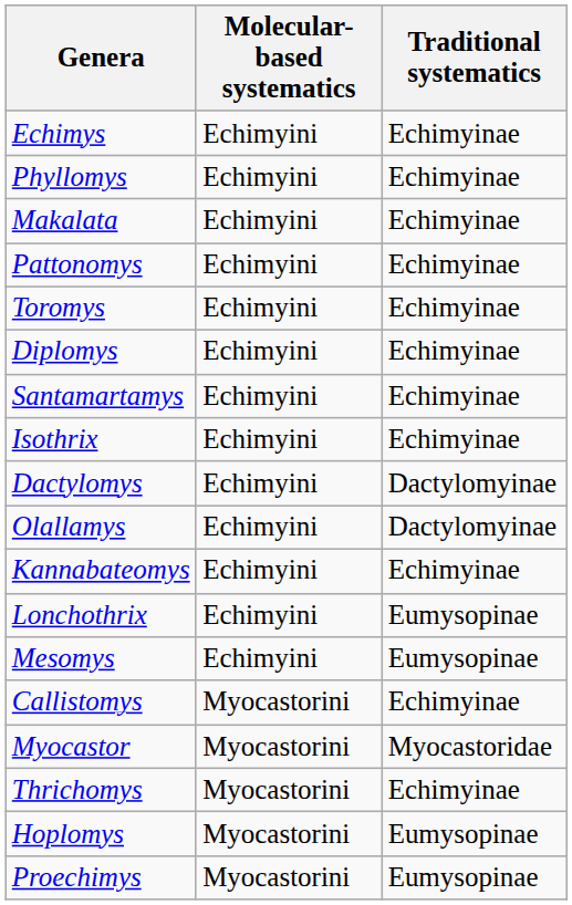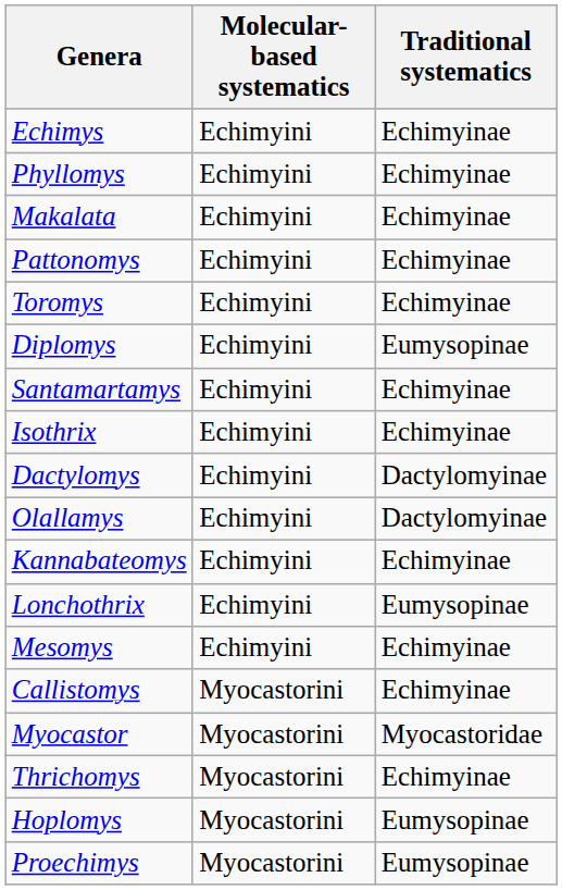Diplomys | Traditional systematics: Echimyinae -> Eumysopinae
Mesomys | Traditional systematics: Eumysopinae -> Echimyinae
